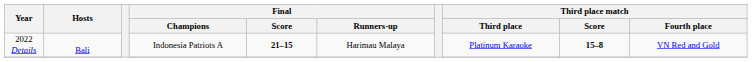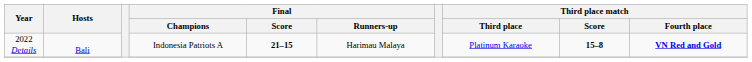2022 Details | Third place match / Fourth place: normal -> bold
